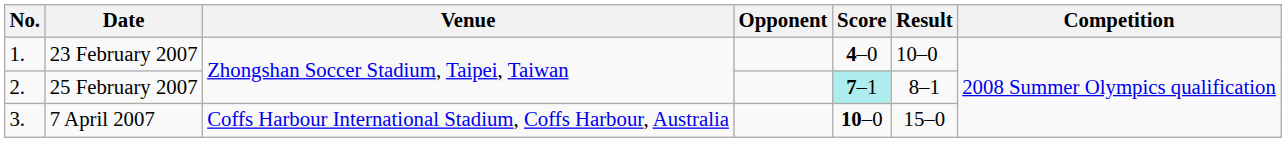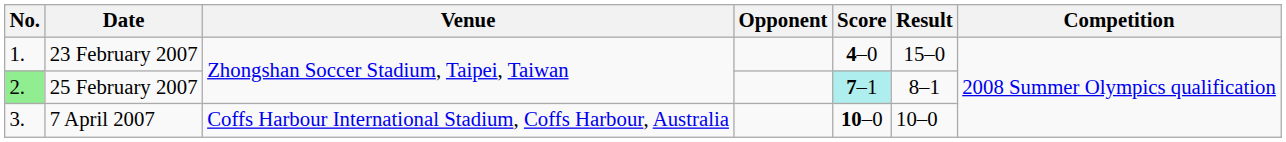23 February 2007 | Result: 10–0 -> 15–0
25 February 2007 | No.: no background -> lightgreen background
7 April 2007 | Result: 15–0 -> 10–0
